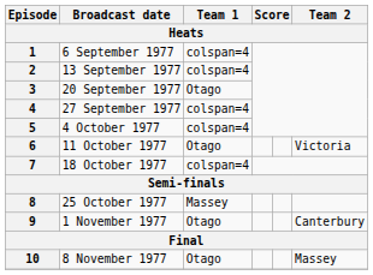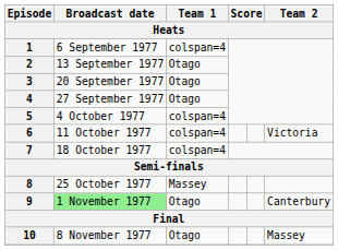2 | Team 1: colspan=4 -> Otago
4 | Team 1: colspan=4 -> Otago
6 | Team 1: Otago -> colspan=4
9 | Broadcast date: no background -> lightgreen background
